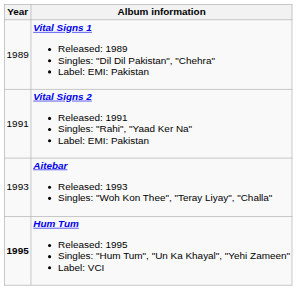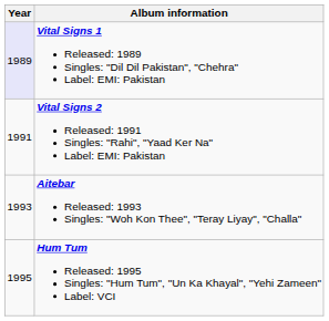row 2 | Year: no background -> lavender background
row 5 | Year: bold -> normal
